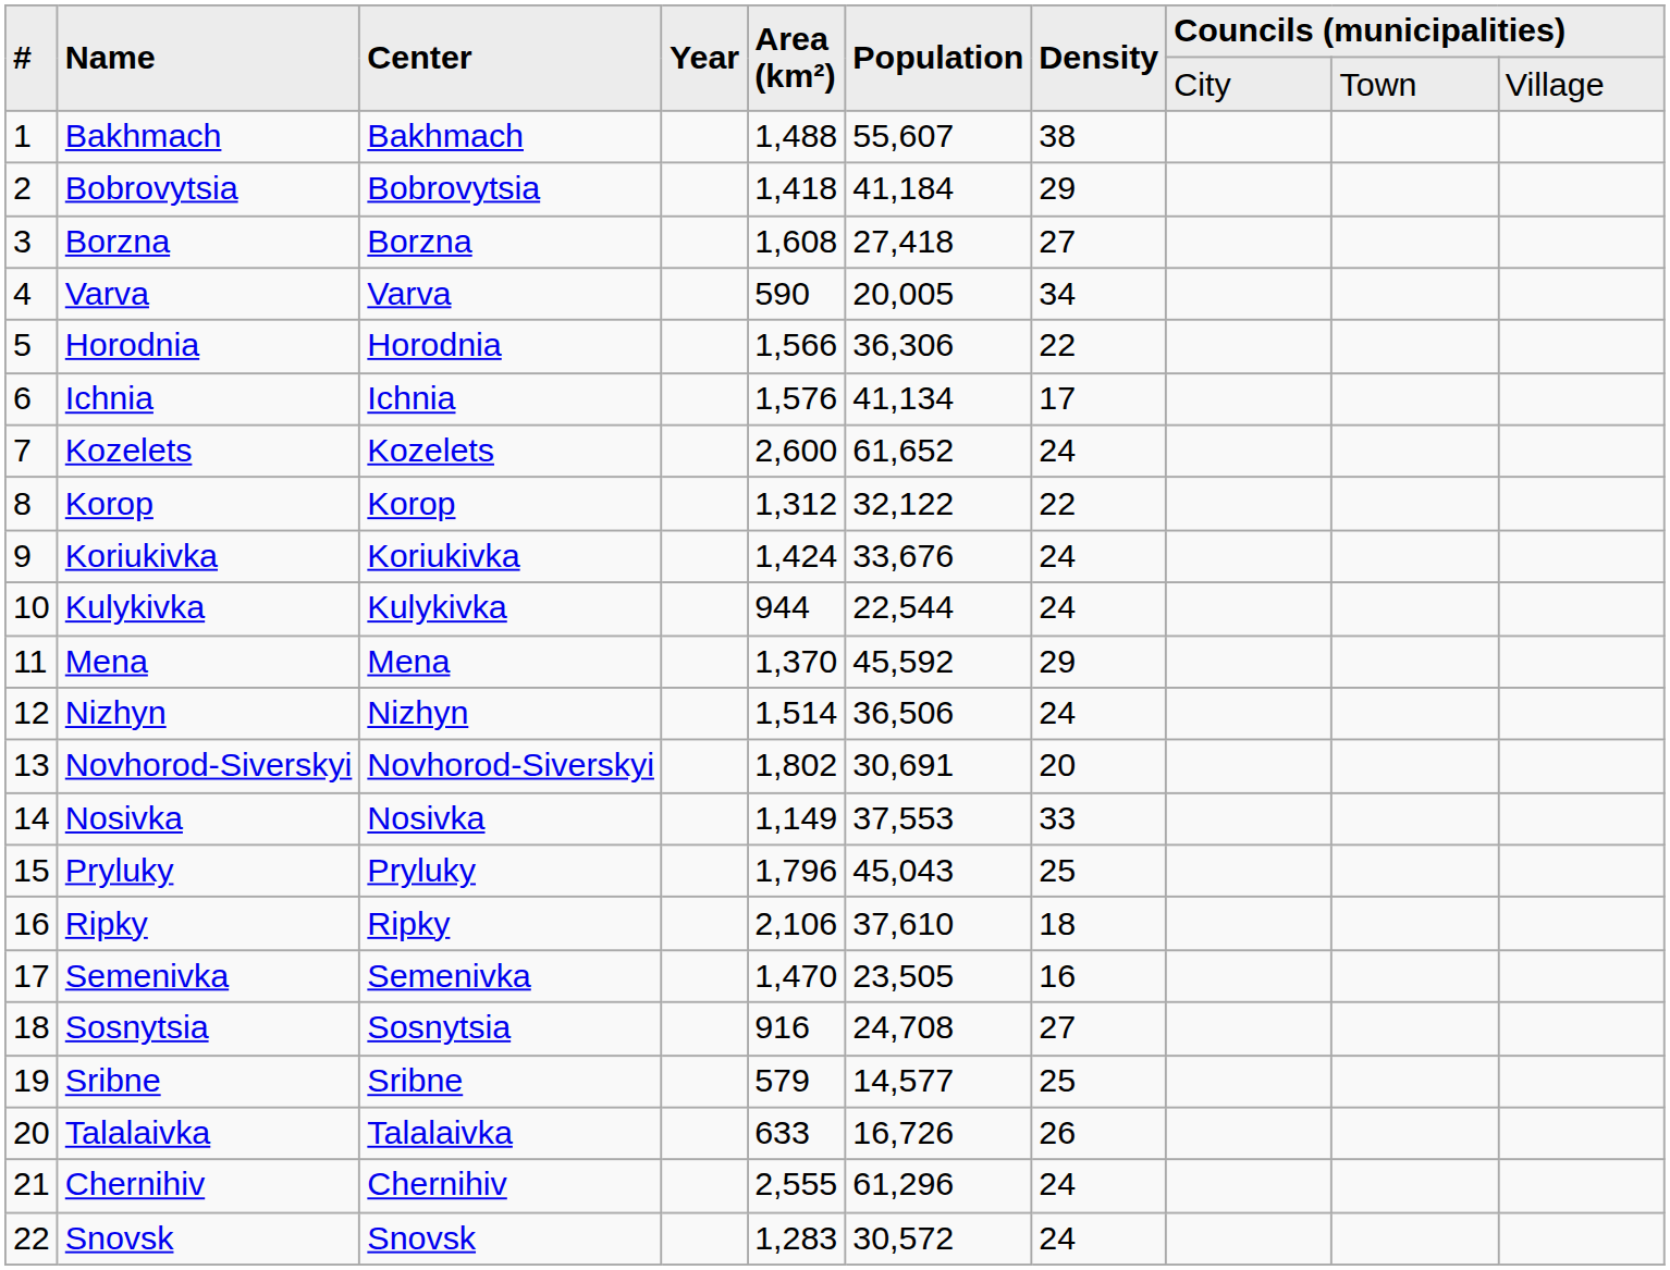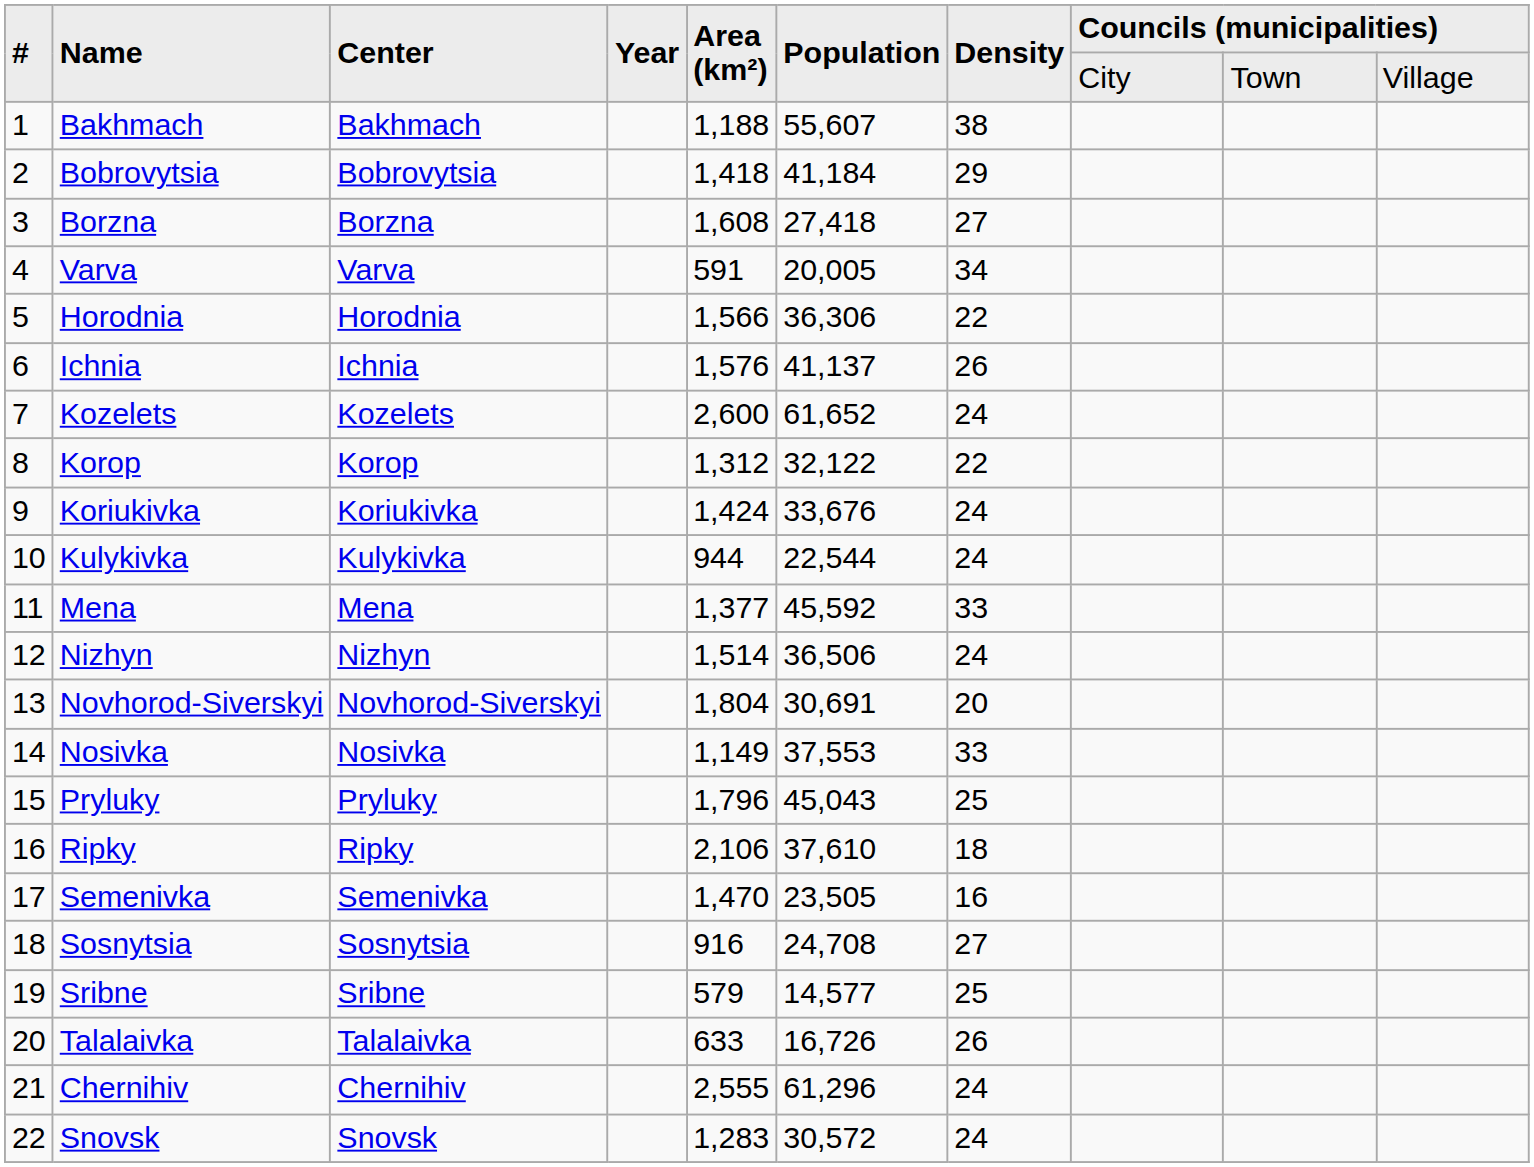row 3 | Area (km²): 1,488 -> 1,188
row 6 | Area (km²): 590 -> 591
row 8 | Population: 41,134 -> 41,137
row 8 | Density: 17 -> 26
row 13 | Area (km²): 1,370 -> 1,377
row 13 | Density: 29 -> 33
row 15 | Area (km²): 1,802 -> 1,804
